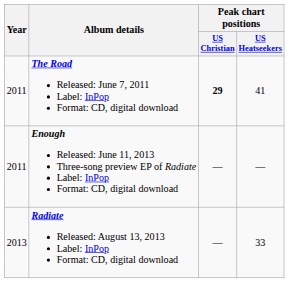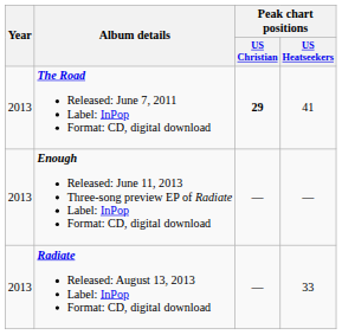row 3 | Year: 2011 -> 2013
row 4 | Year: 2011 -> 2013
